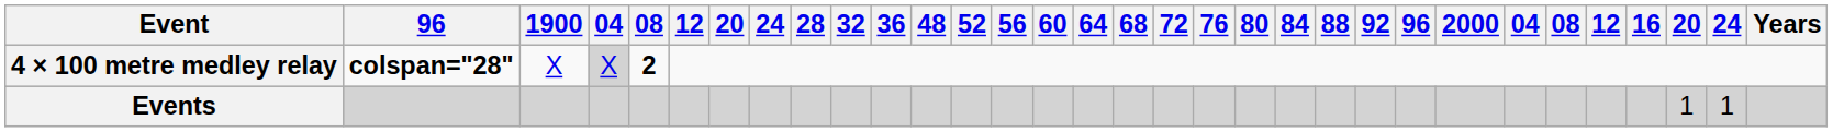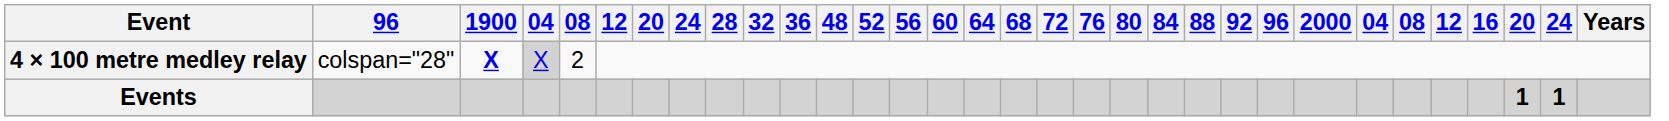4 × 100 metre medley relay | column 2: bold -> normal
4 × 100 metre medley relay | 1900: normal -> bold
4 × 100 metre medley relay | column 5: bold -> normal
Events | column 30: normal -> bold
Events | column 31: normal -> bold
